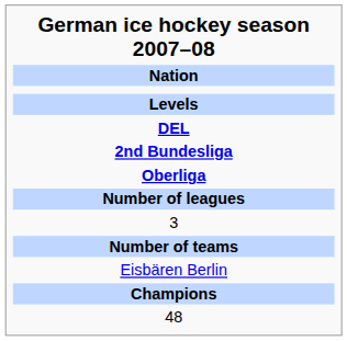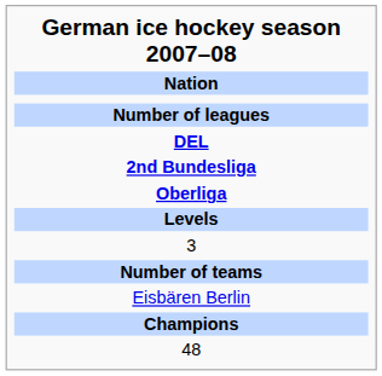row 3 | column 1: Levels -> Number of leagues
row 7 | column 1: Number of leagues -> Levels
